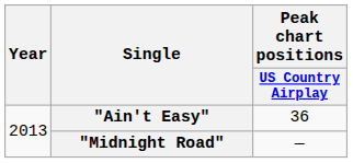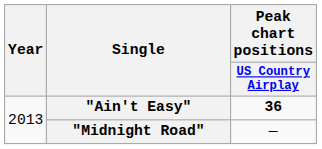"Ain't Easy" | Peak chart positions / US Country Airplay: normal -> bold
